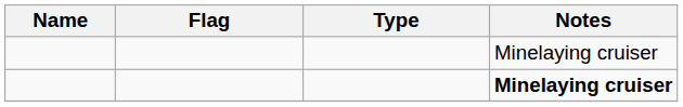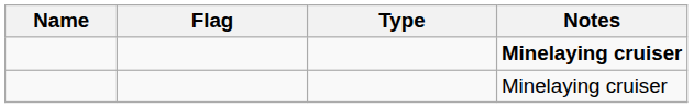row 2 | Notes: normal -> bold
row 3 | Notes: bold -> normal
